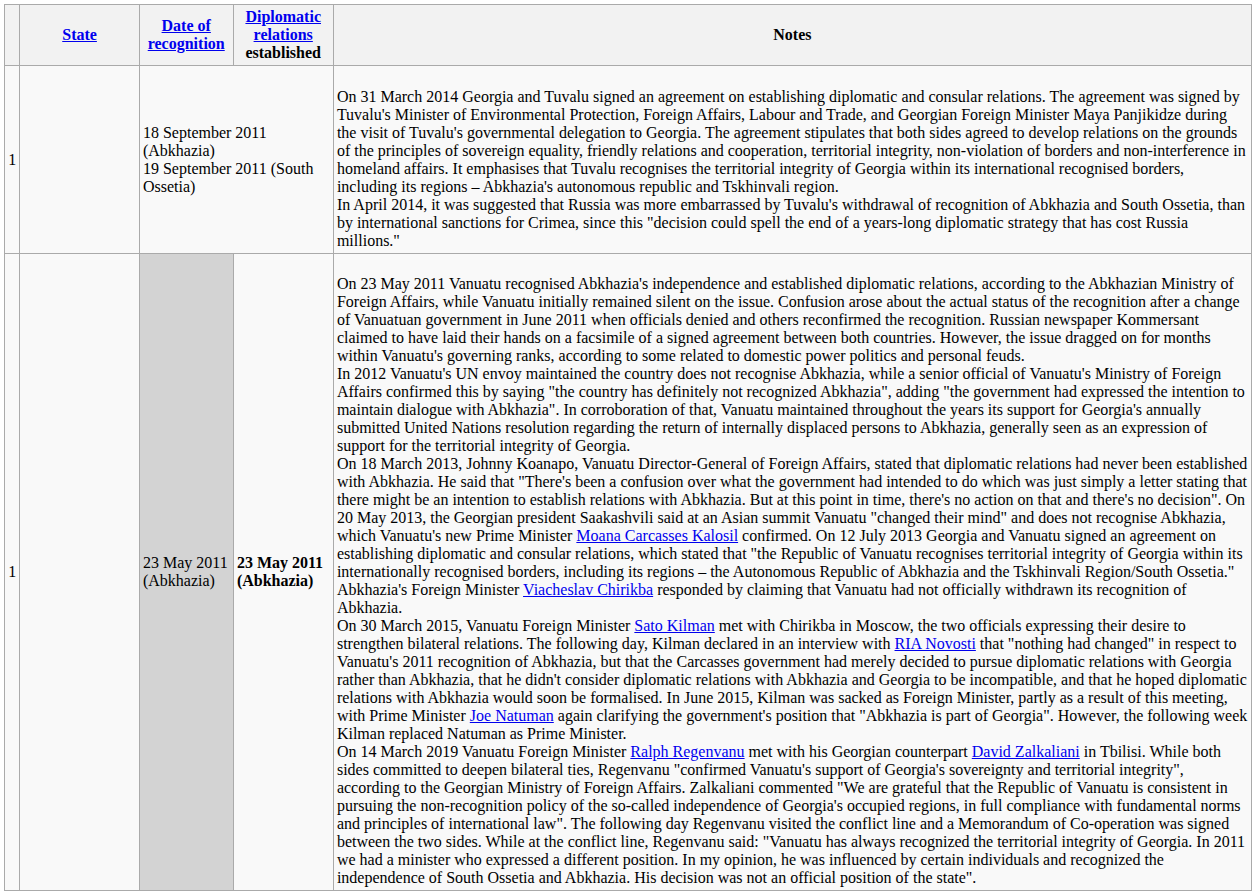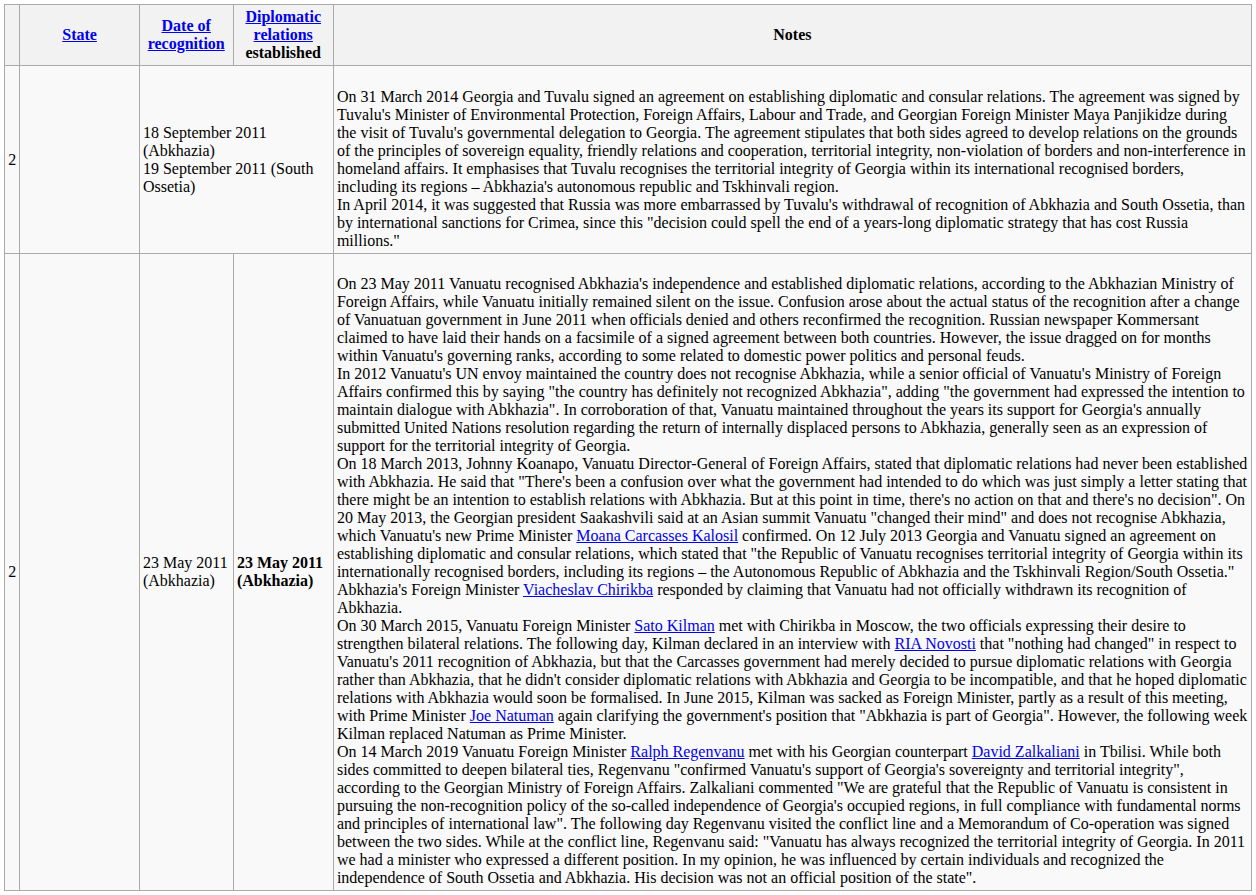row 2 | column 1: 1 -> 2
row 3 | column 1: 1 -> 2
row 3 | Date of recognition: lightgrey background -> no background
